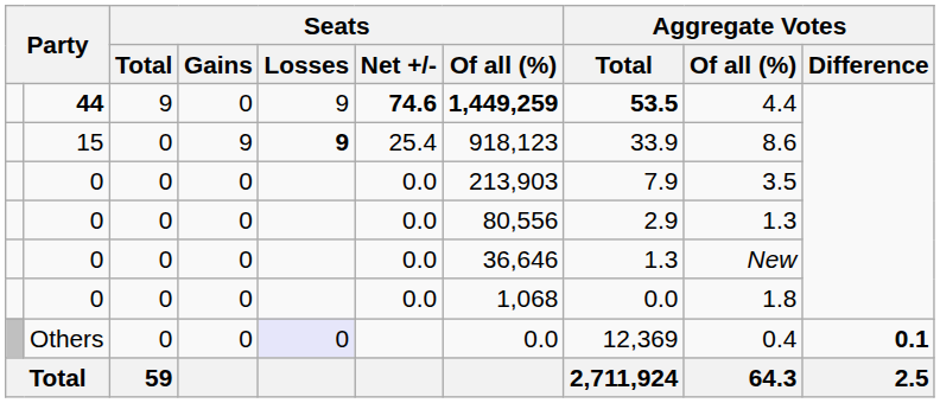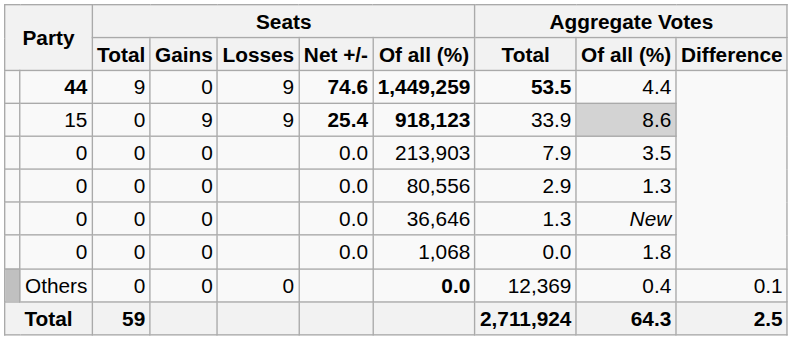15 | Seats / Losses: bold -> normal
15 | Seats / Net +/-: normal -> bold
15 | Seats / Of all (%): normal -> bold
15 | Aggregate Votes / Of all (%): no background -> lightgrey background
Others | Seats / Losses: lavender background -> no background
Others | Seats / Of all (%): normal -> bold
Others | Aggregate Votes / Difference: bold -> normal
